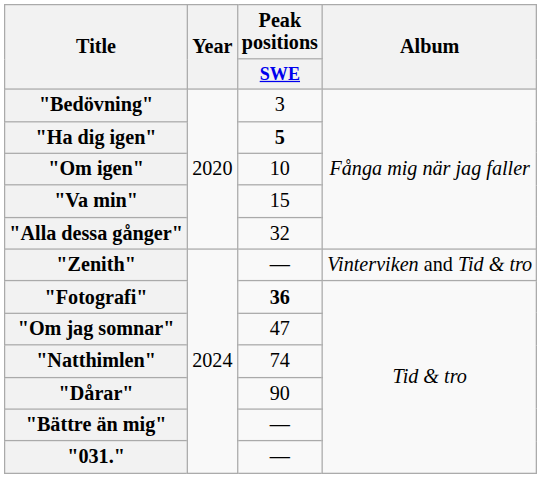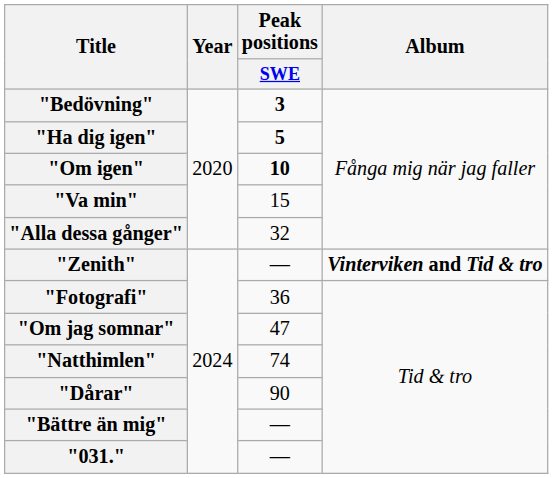"Bedövning" | Peak positions / SWE: normal -> bold
"Om igen" | Peak positions / SWE: normal -> bold
"Zenith" | Album: normal -> bold
"Fotografi" | Peak positions / SWE: bold -> normal
